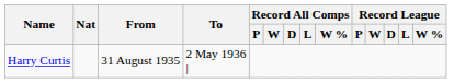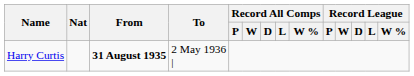Harry Curtis | From: normal -> bold
